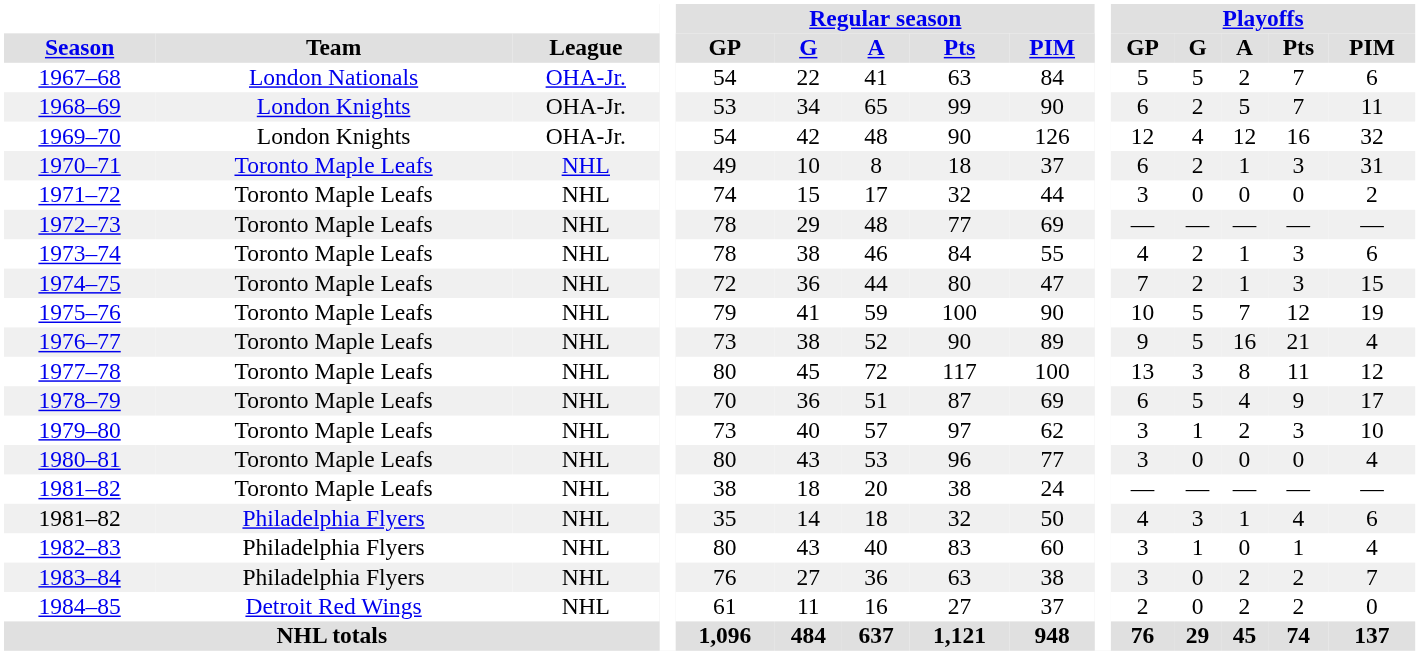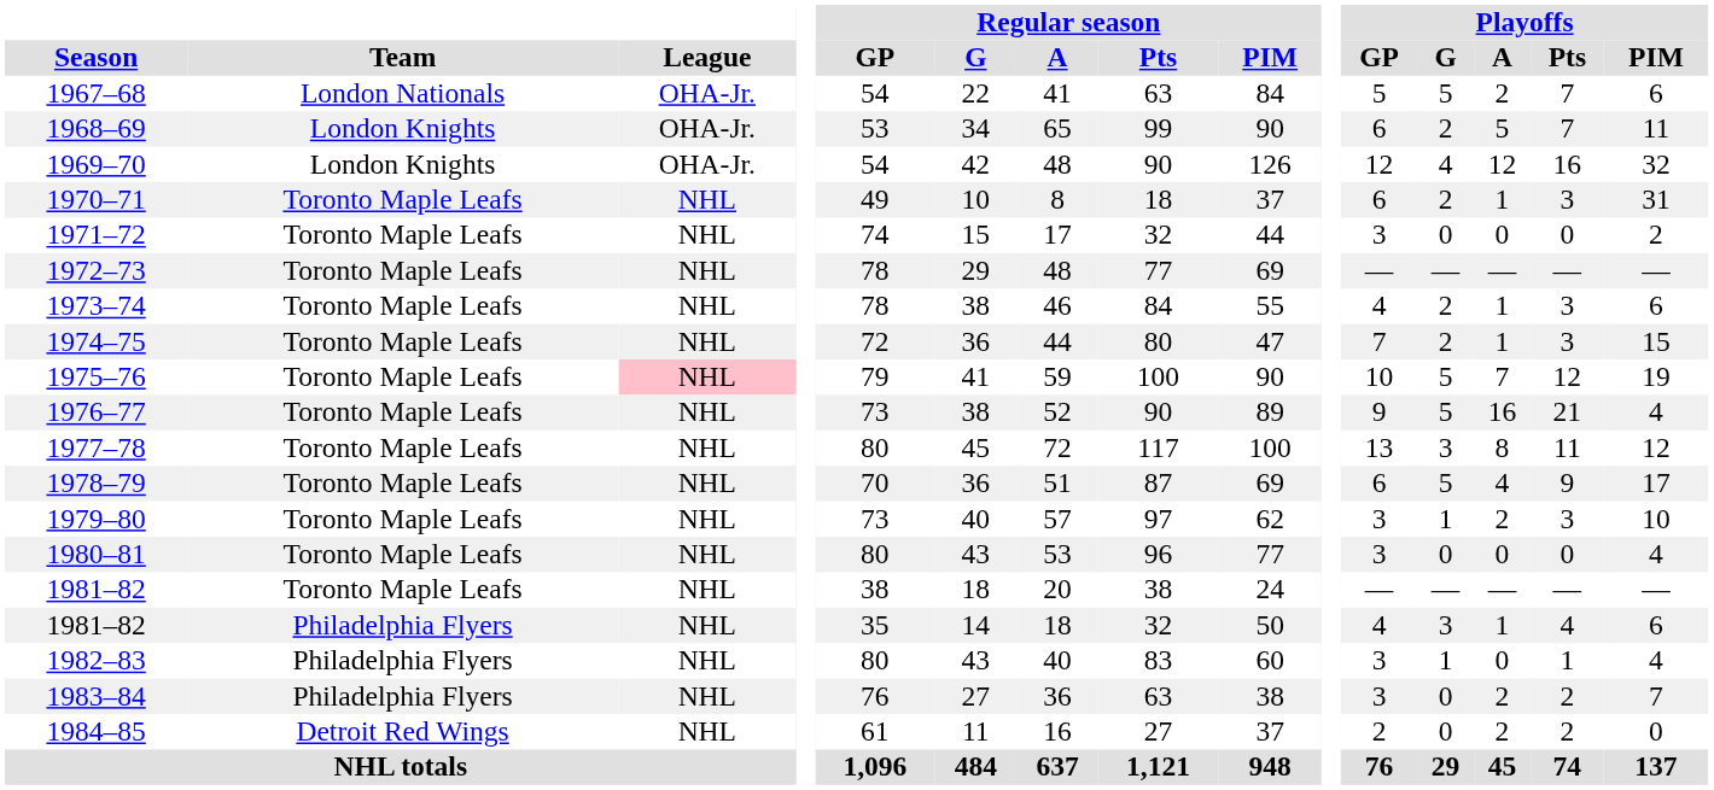1975–76 | League: no background -> pink background
